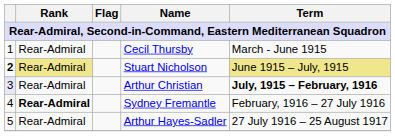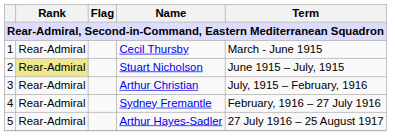Stuart Nicholson | column 1: bold -> normal
Stuart Nicholson | Term: khaki background -> no background
Arthur Christian | column 1: lavender background -> no background
Arthur Christian | Term: bold -> normal
Sydney Fremantle | Rank: bold -> normal
